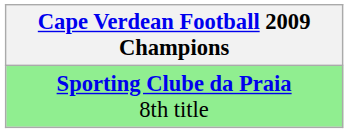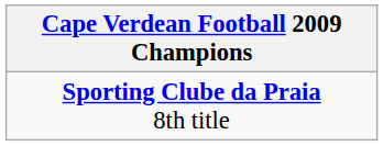row 2 | column 1: lightgreen background -> no background
